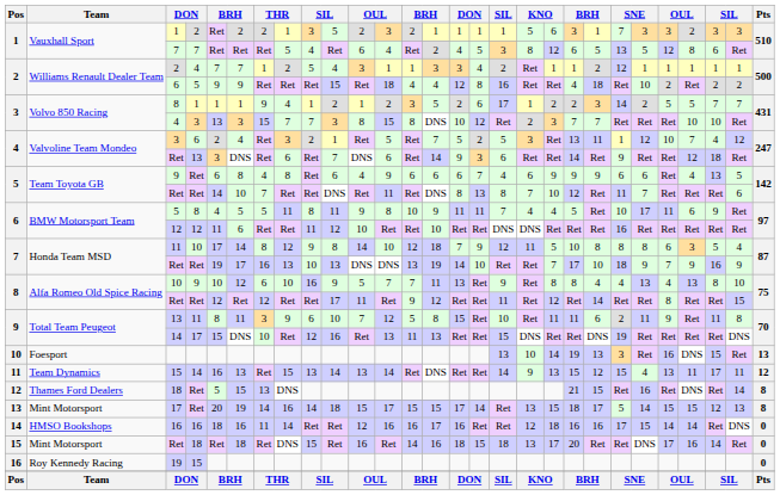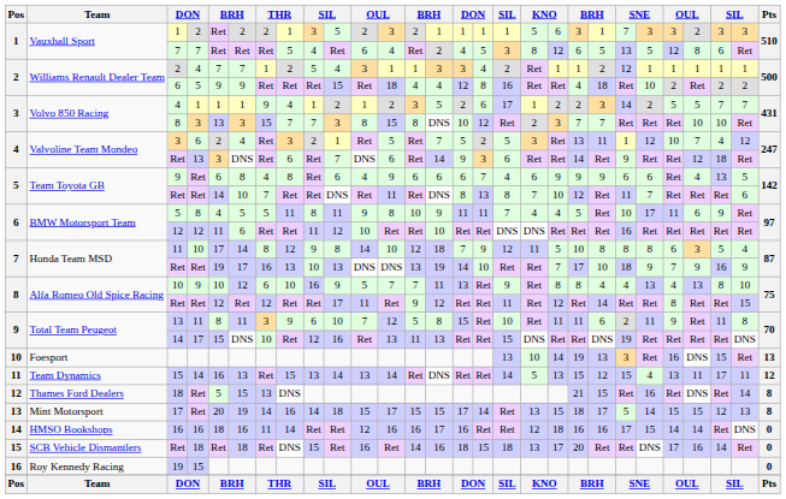row 6 | column 3: 8 -> 4
row 7 | column 3: 4 -> 8
row 21 | column 18: 9 -> 5
row 25 | Team: Mint Motorsport -> SCB Vehicle Dismantlers
